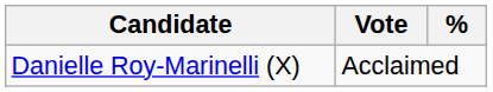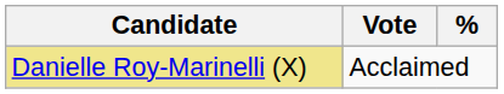Danielle Roy-Marinelli (X) | Candidate: no background -> khaki background
